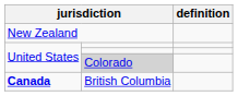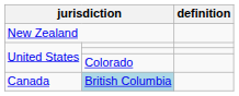Colorado | column 2: lightgrey background -> no background
British Columbia | column 1: bold -> normal
British Columbia | column 2: no background -> lightblue background
